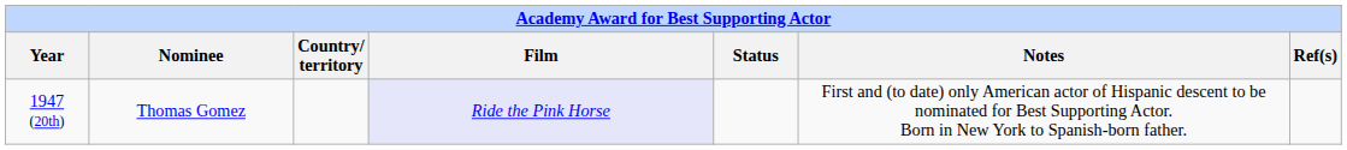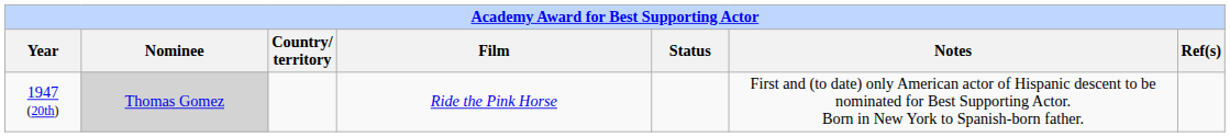1947 (20th) | Nominee: no background -> lightgrey background
1947 (20th) | Film: lavender background -> no background
